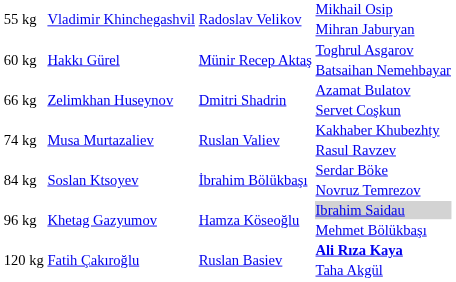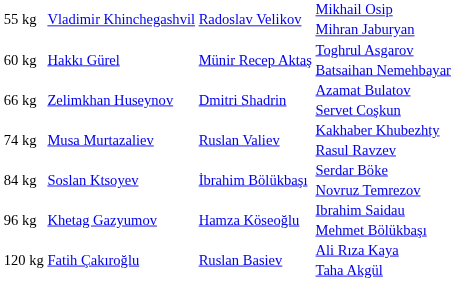Ibrahim Saidau | column 4: lightgrey background -> no background
Ali Rıza Kaya | column 4: bold -> normal
